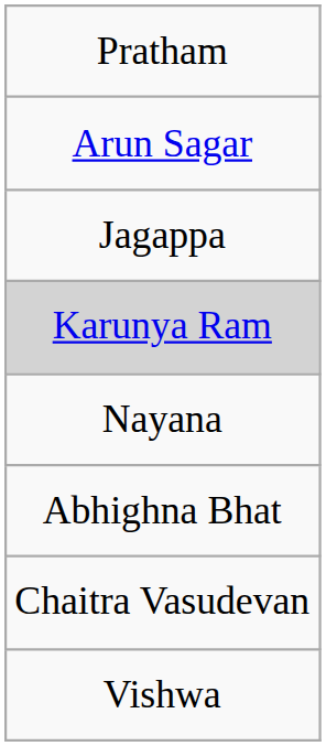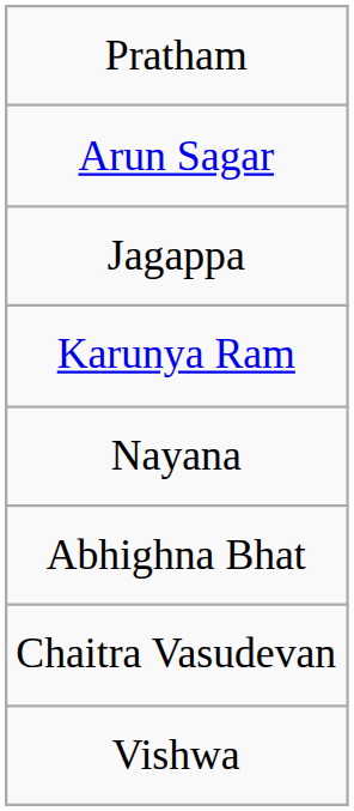row 4 | column 1: lightgrey background -> no background
